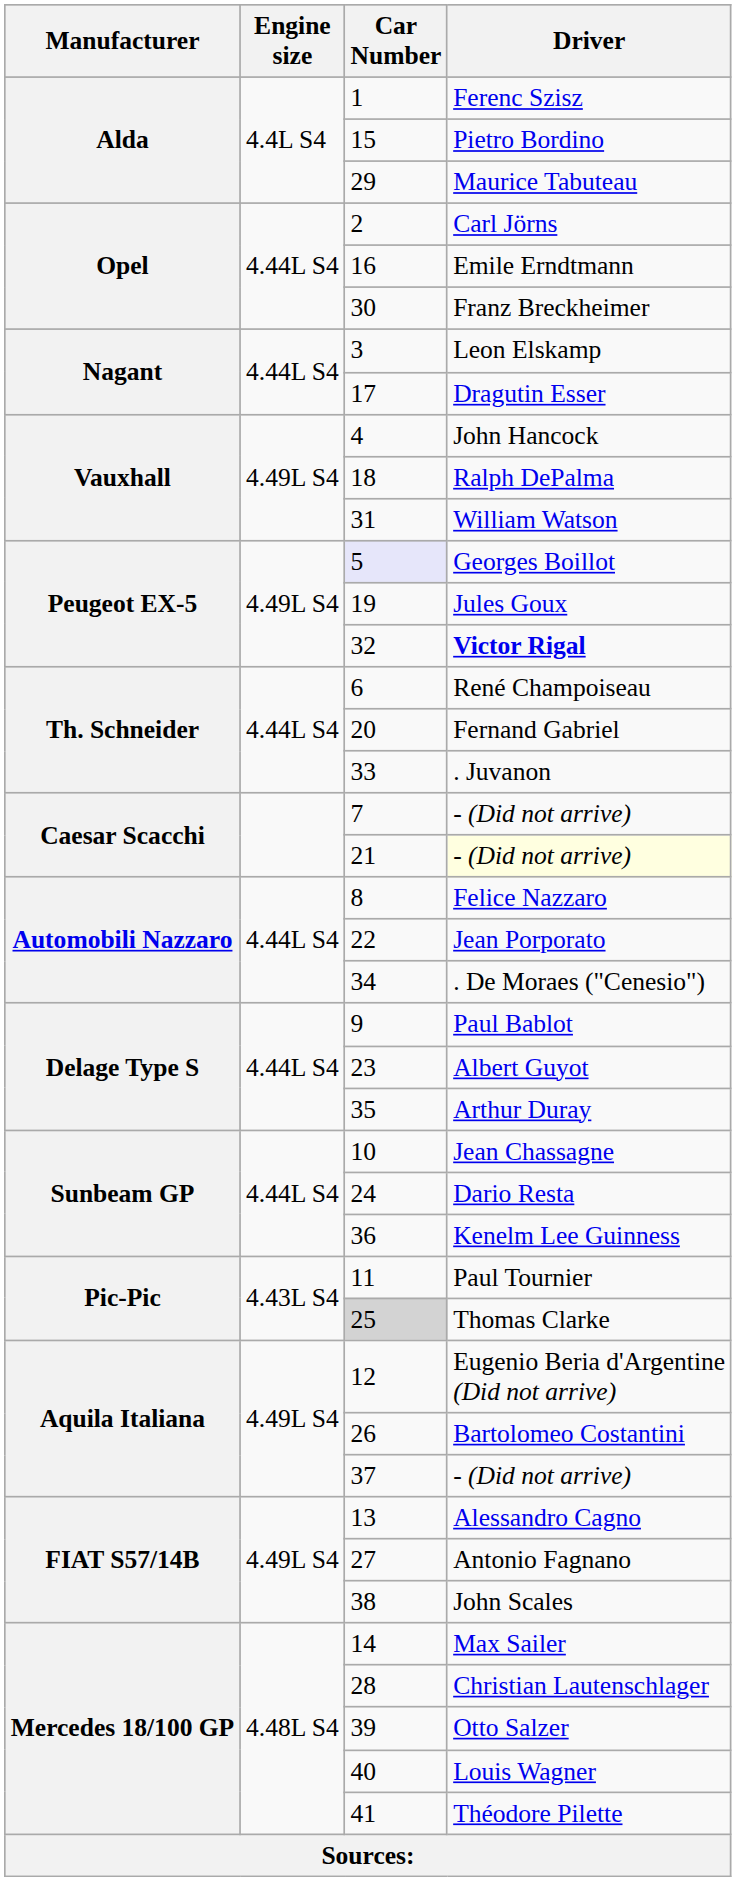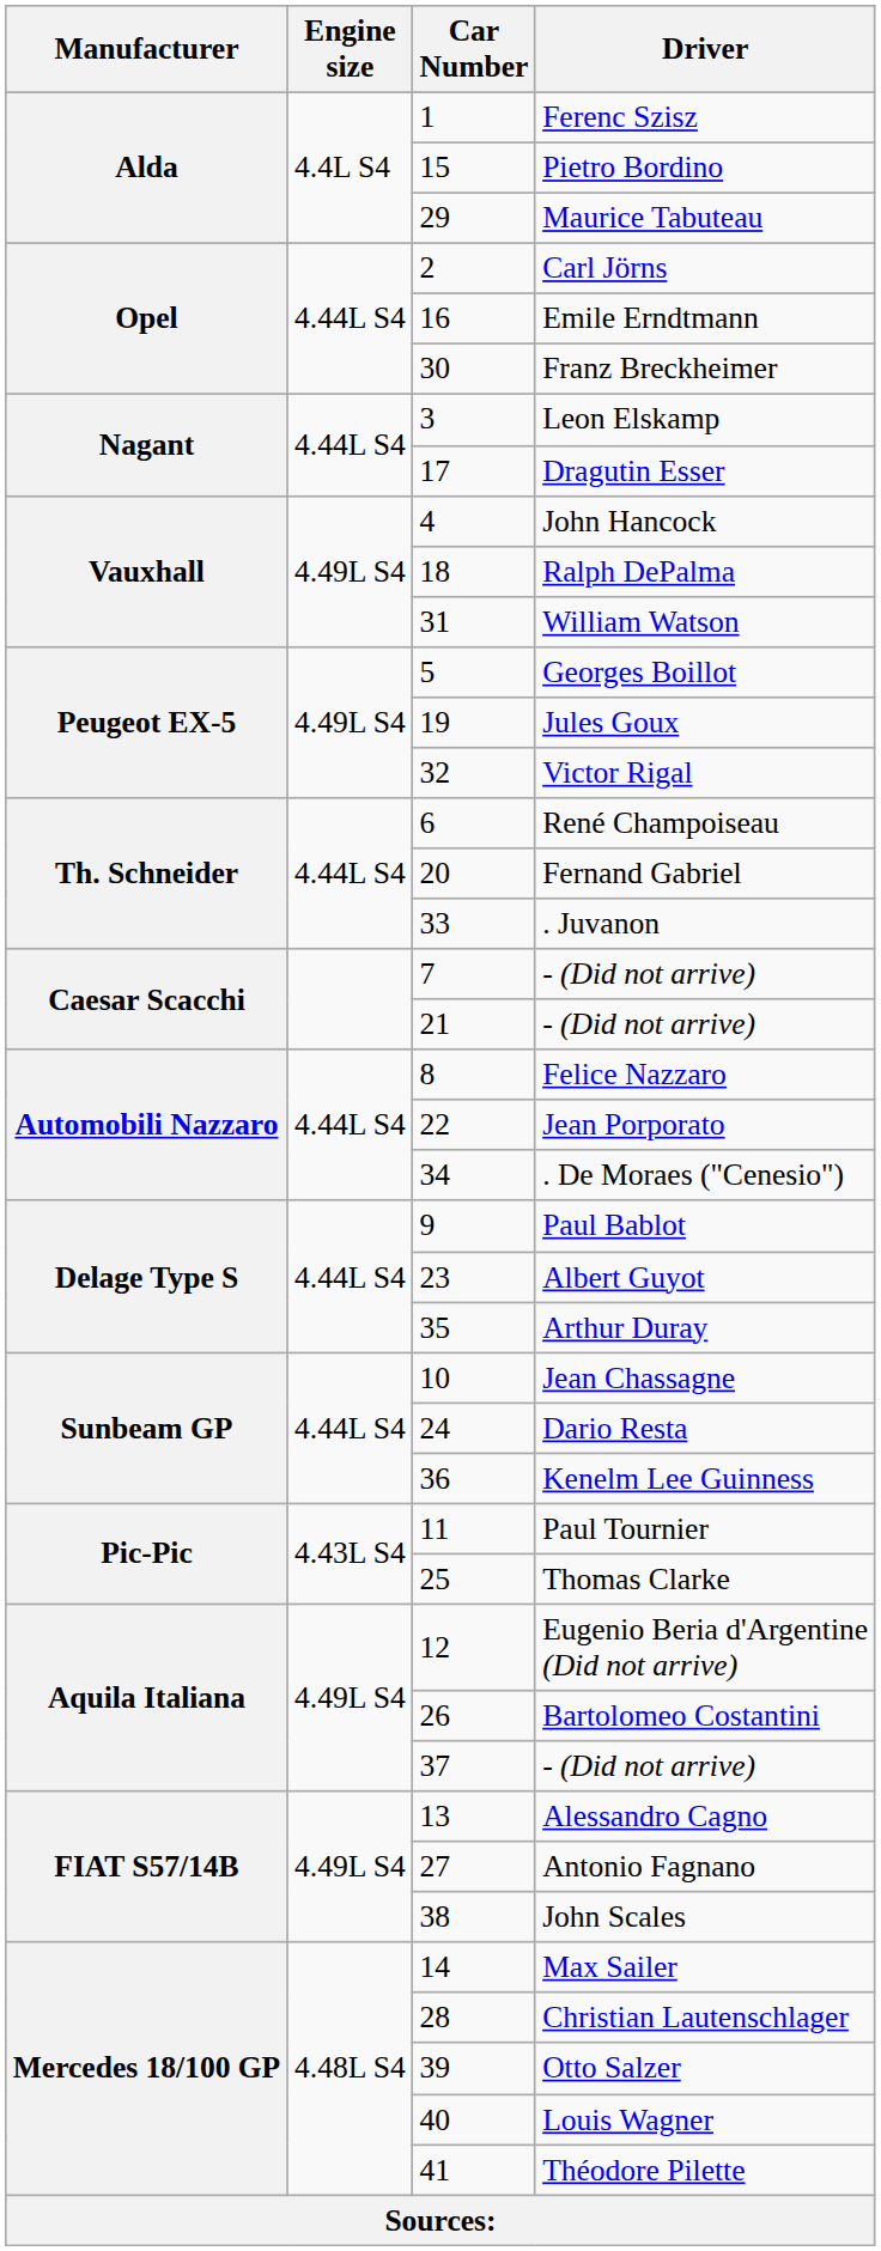Georges Boillot | Car Number: lavender background -> no background
Victor Rigal | Driver: bold -> normal
21 / - (Did not arrive) | Driver: lightyellow background -> no background
Thomas Clarke | Car Number: lightgrey background -> no background
